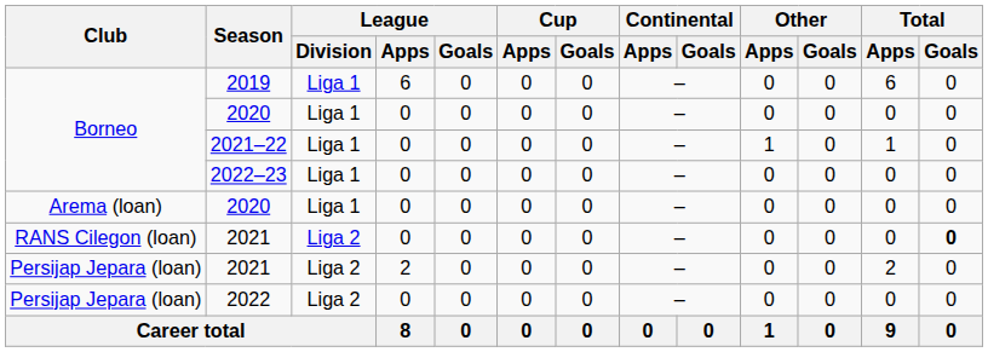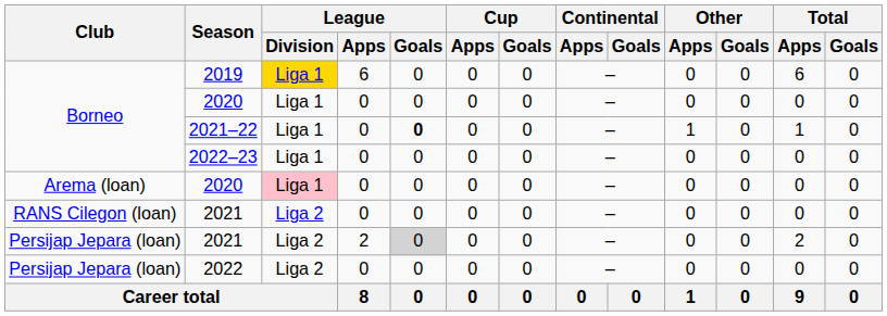2019 | League / Division: no background -> gold background
2021–22 | League / Goals: normal -> bold
Arema (loan) / 2020 | League / Division: no background -> pink background
RANS Cilegon (loan) / 2021 | Total / Goals: bold -> normal
Persijap Jepara (loan) / 2021 | League / Goals: no background -> lightgrey background
